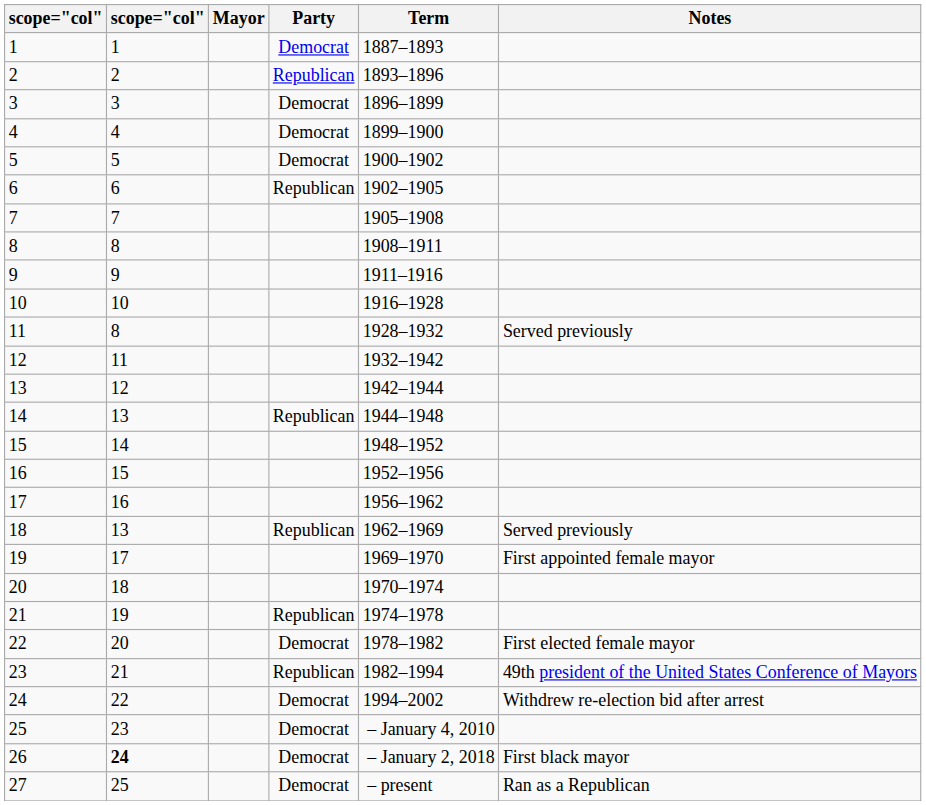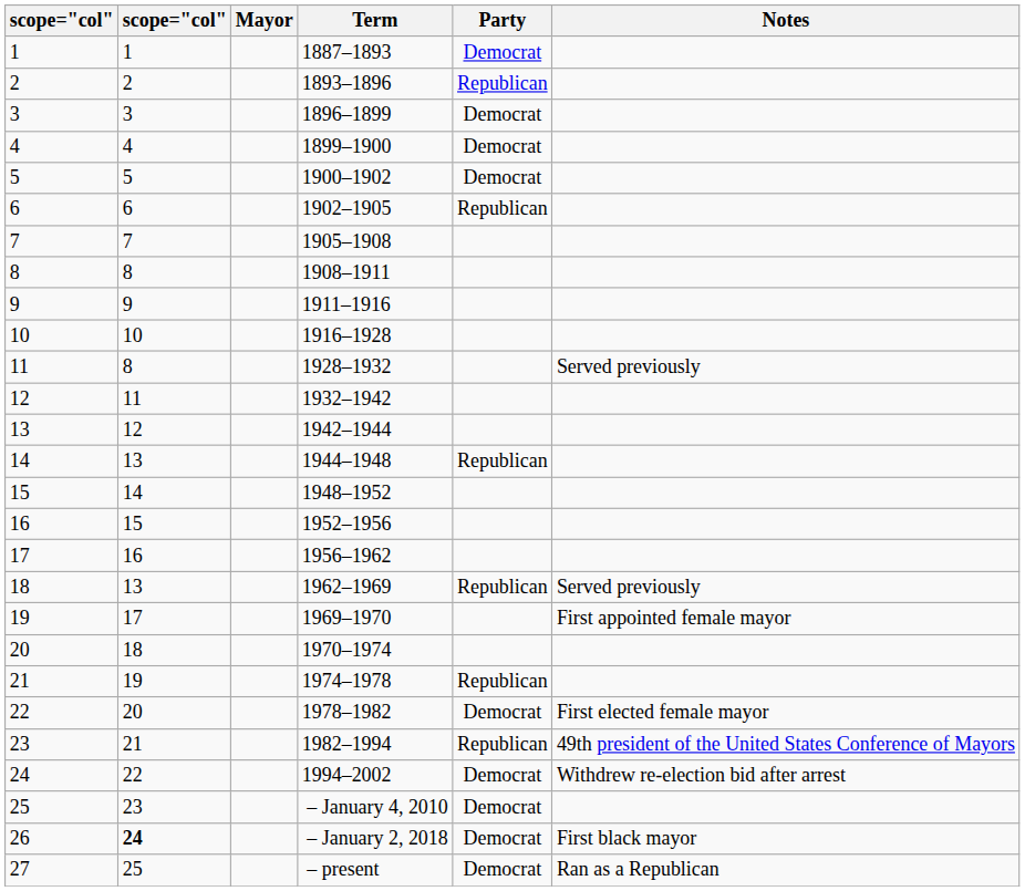columns swapped: Party <-> Term
